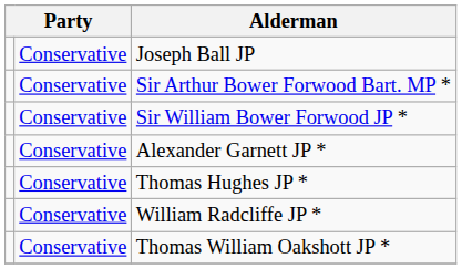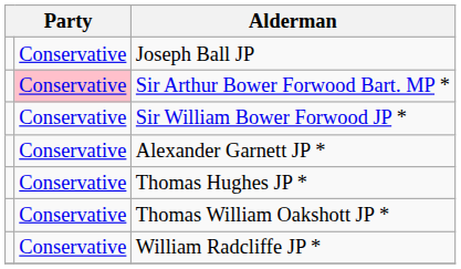Sir Arthur Bower Forwood Bart. MP * | column 2: no background -> pink background
rows swapped: Thomas William Oakshott JP * <-> William Radcliffe JP *
